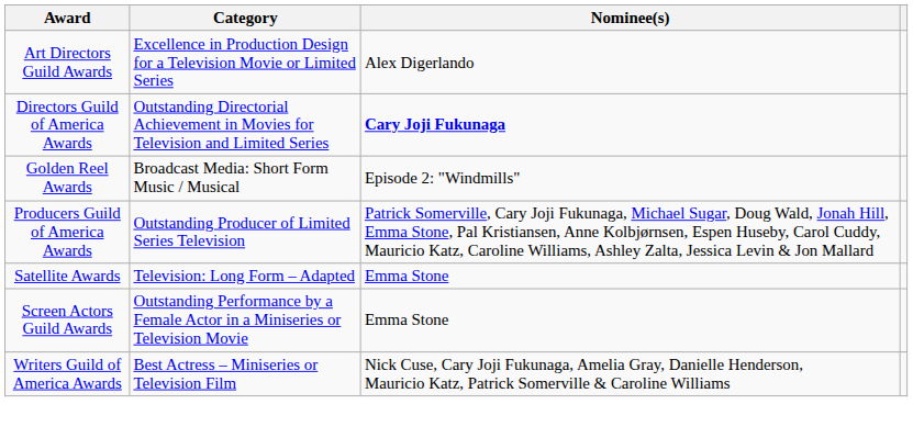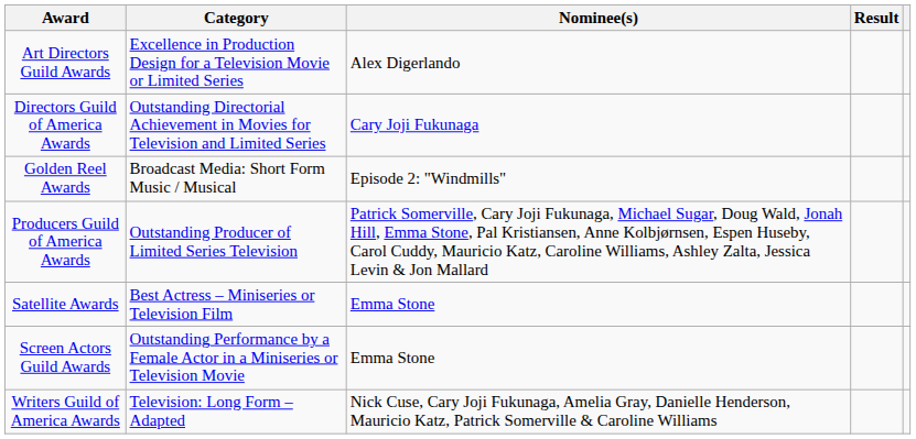+ column: Result
Directors Guild of America Awards | Nominee(s): bold -> normal
Satellite Awards | Category: Television: Long Form – Adapted -> Best Actress – Miniseries or Television Film
Writers Guild of America Awards | Category: Best Actress – Miniseries or Television Film -> Television: Long Form – Adapted
